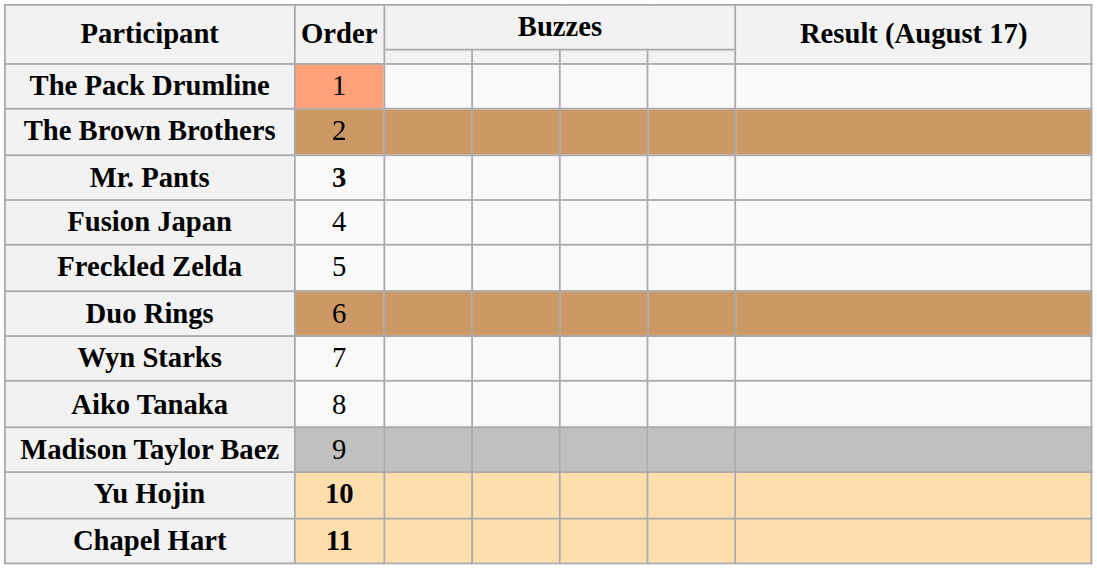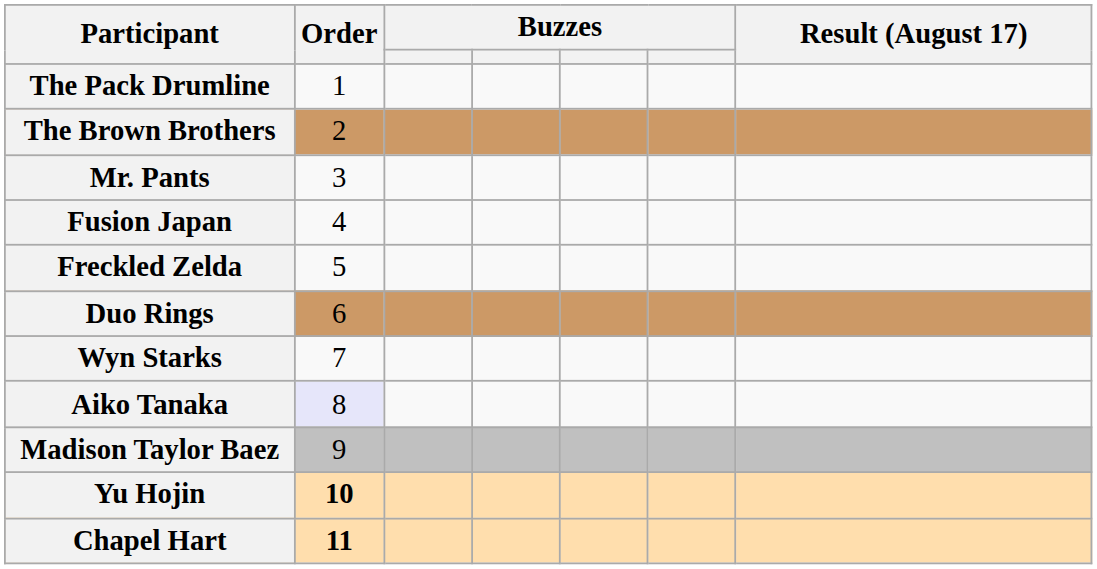The Pack Drumline | Order: lightsalmon background -> no background
Mr. Pants | Order: bold -> normal
Aiko Tanaka | Order: no background -> lavender background
